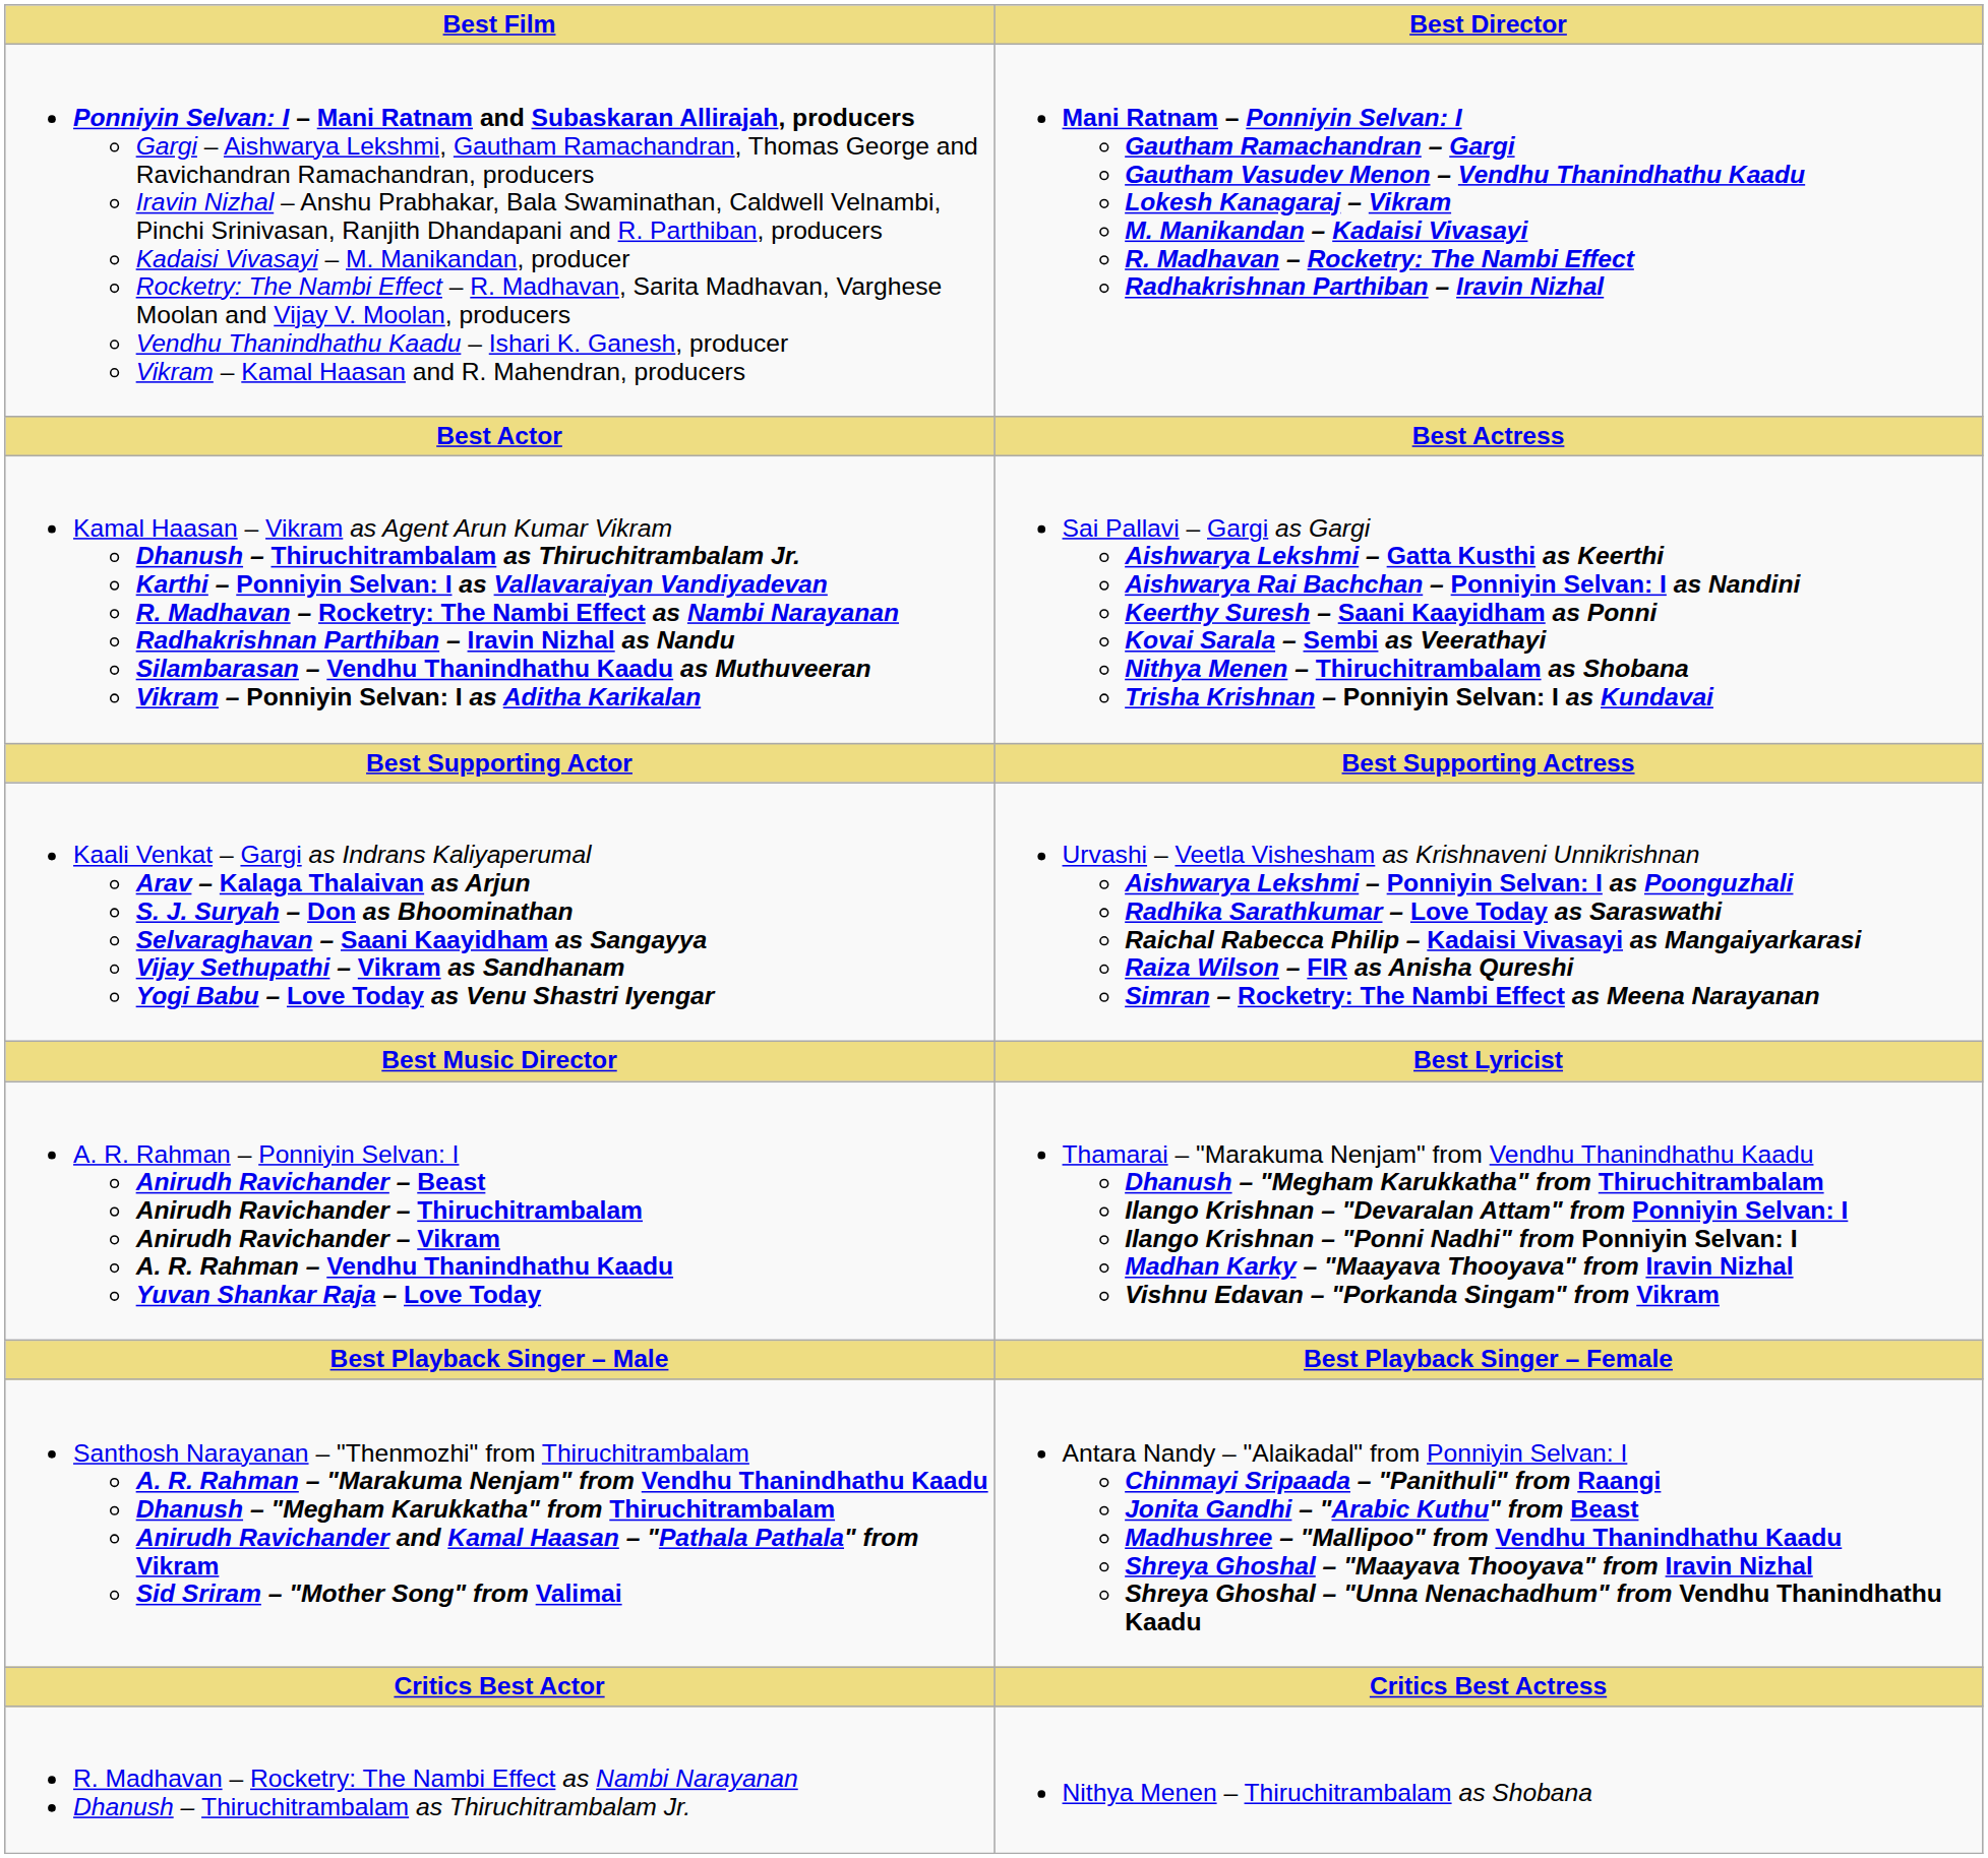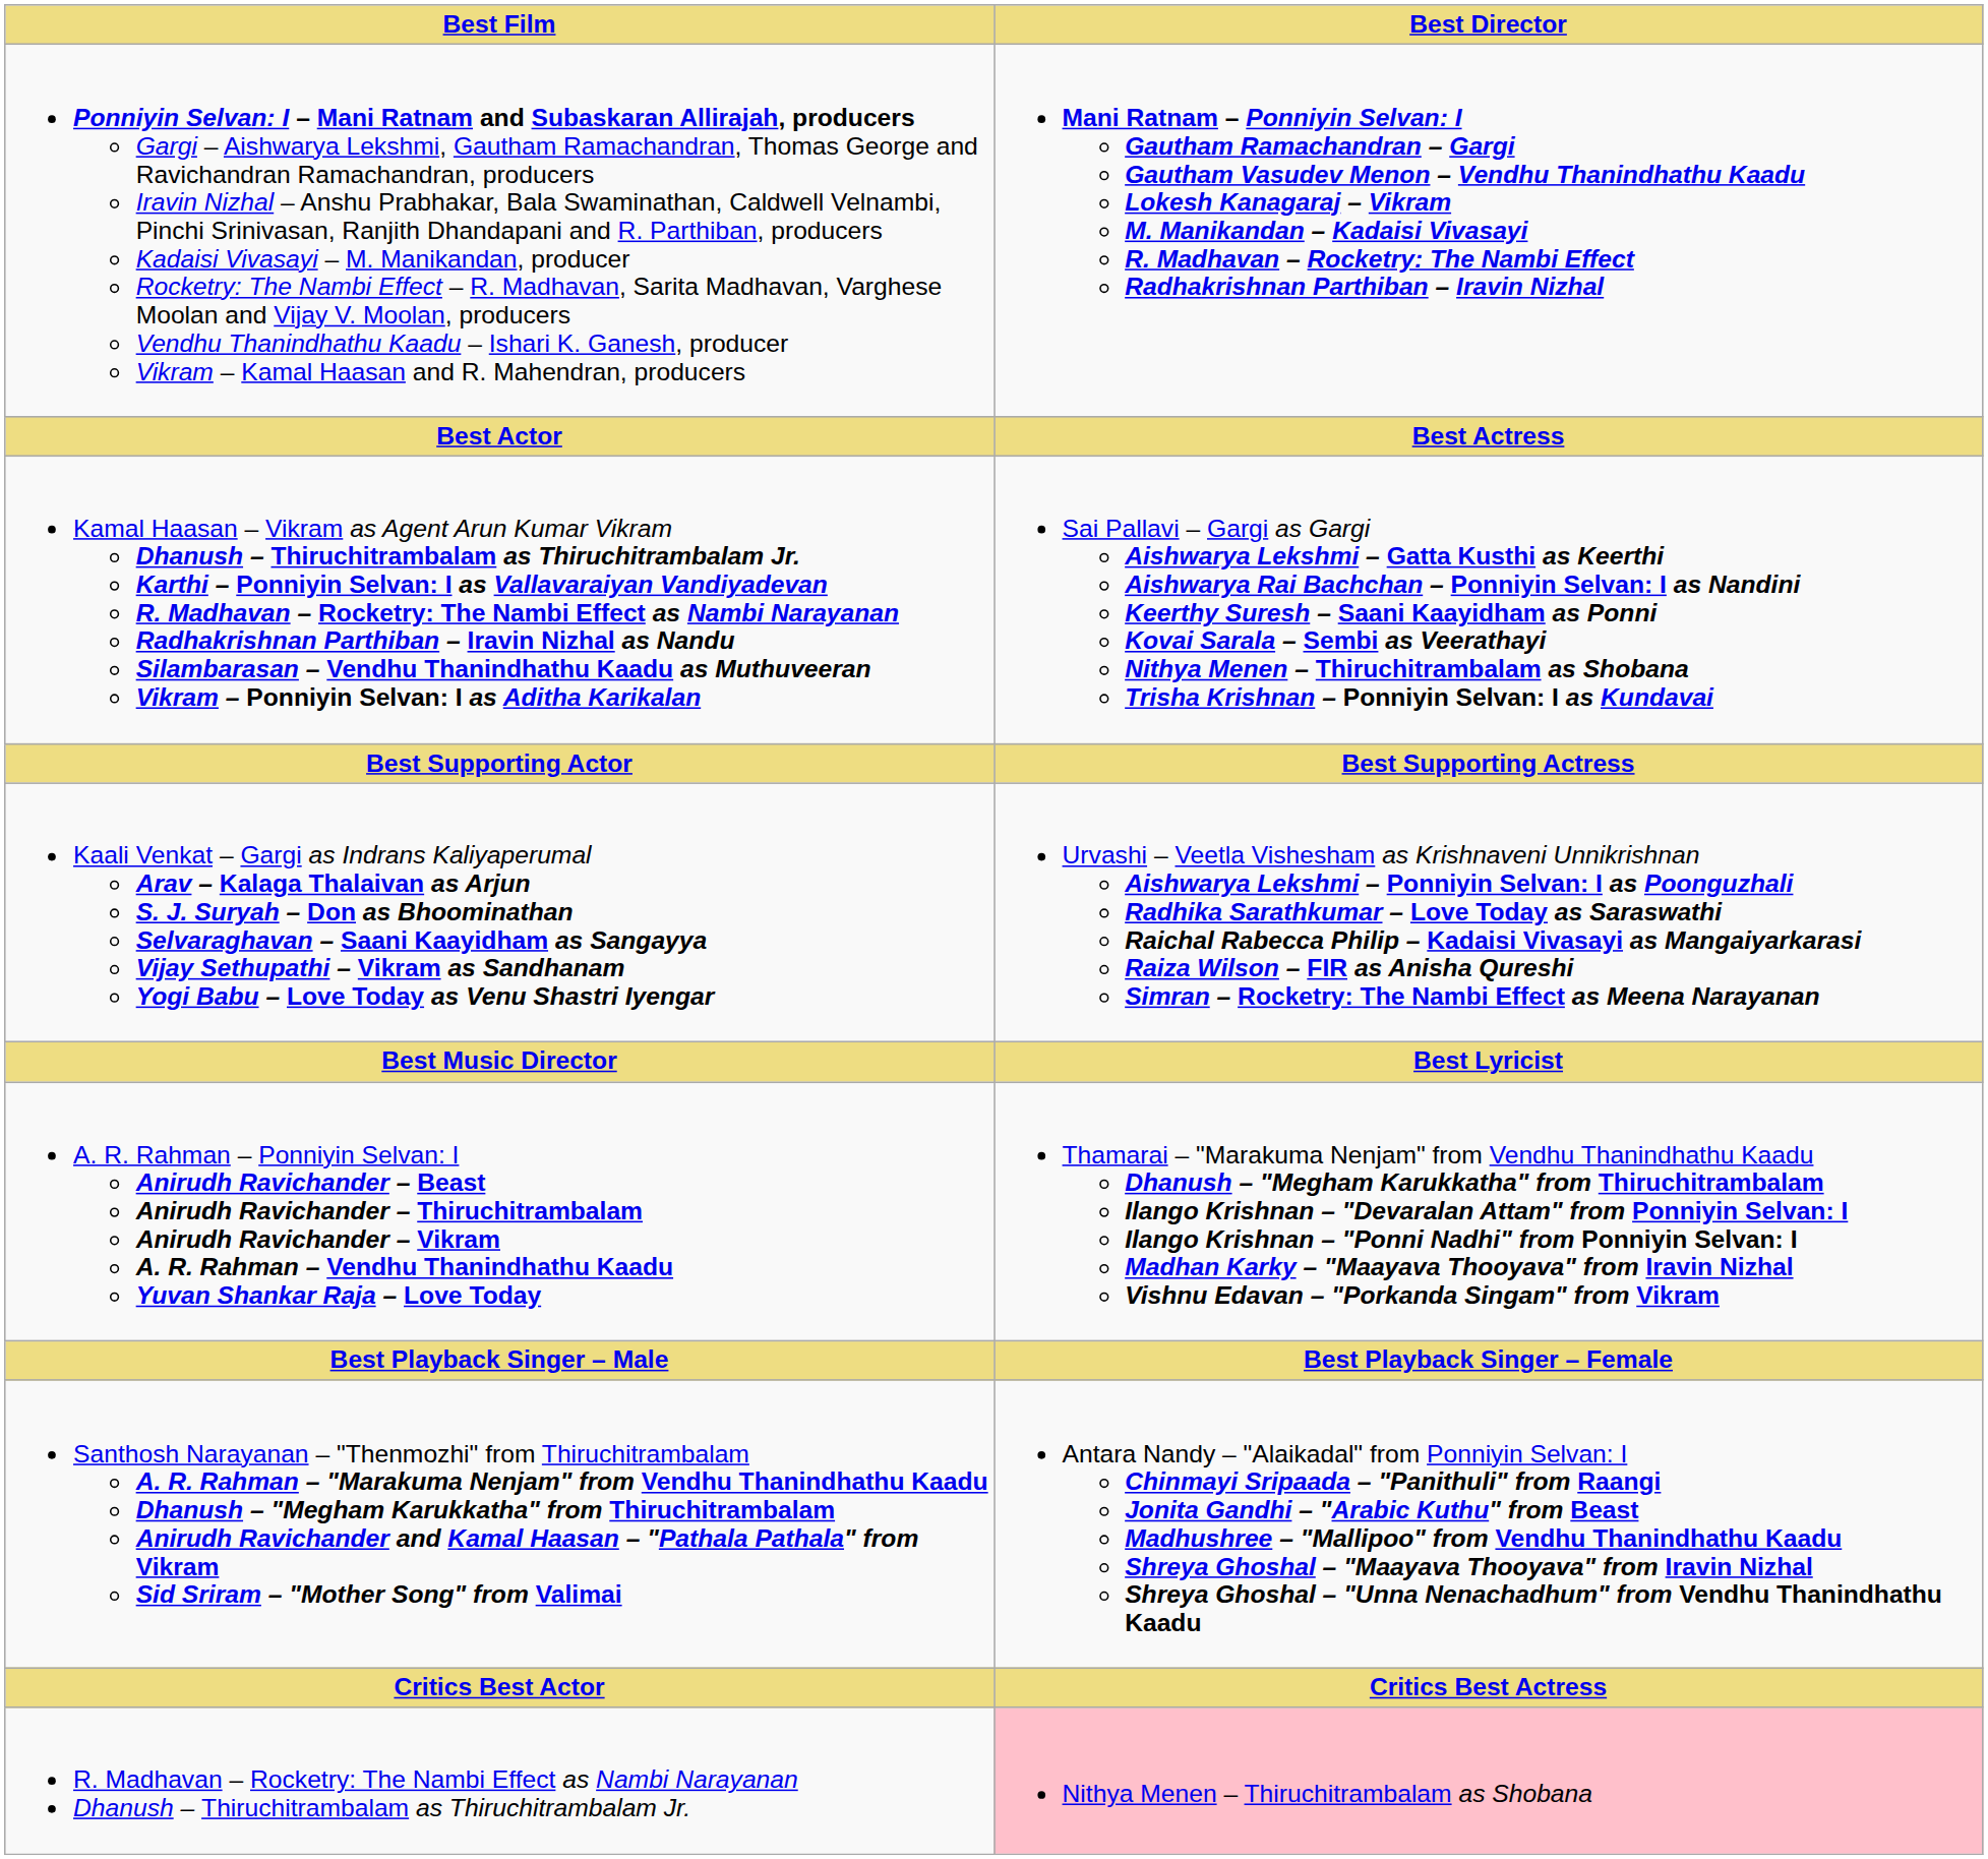row 12 | Best Director: no background -> pink background
